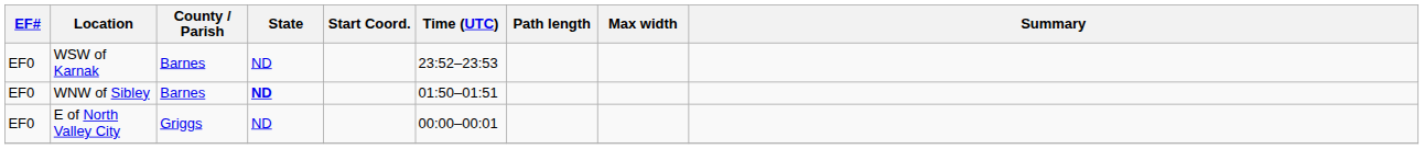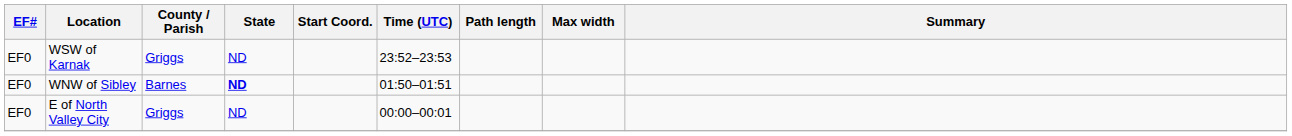WSW of Karnak | County / Parish: Barnes -> Griggs
